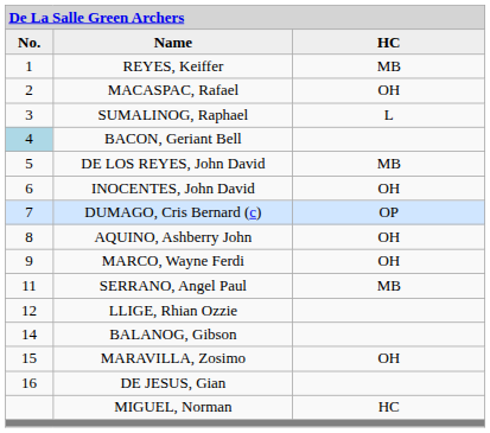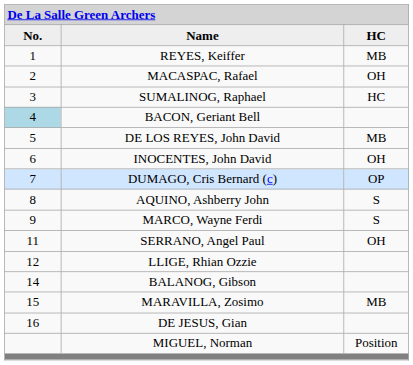SUMALINOG, Raphael | column 3: L -> HC
AQUINO, Ashberry John | column 3: OH -> S
MARCO, Wayne Ferdi | column 3: OH -> S
SERRANO, Angel Paul | column 3: MB -> OH
MARAVILLA, Zosimo | column 3: OH -> MB
MIGUEL, Norman | column 3: HC -> Position
